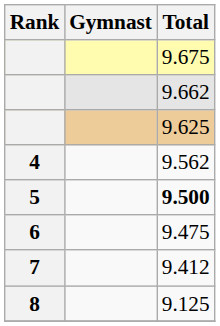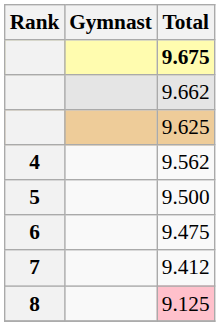9.675 | Total: normal -> bold
9.500 | Total: bold -> normal
9.125 | Total: no background -> pink background
